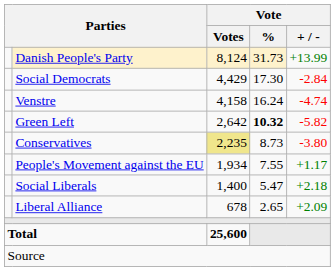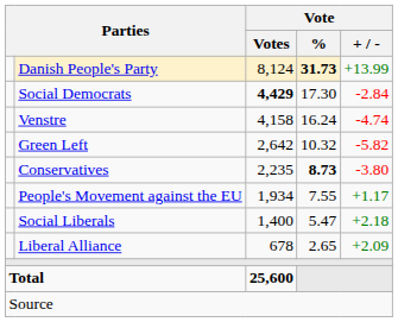Danish People's Party | Vote / %: normal -> bold
Social Democrats | Vote / Votes: normal -> bold
Green Left | Vote / %: bold -> normal
Conservatives | Vote / Votes: khaki background -> no background
Conservatives | Vote / %: normal -> bold
